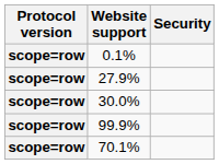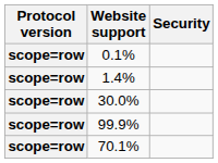+ row: scope=row | 1.4%
- row: scope=row | 27.9%
